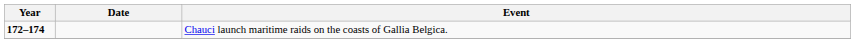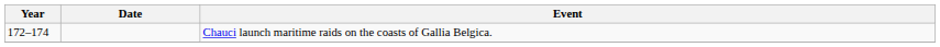row 2 | Year: bold -> normal
